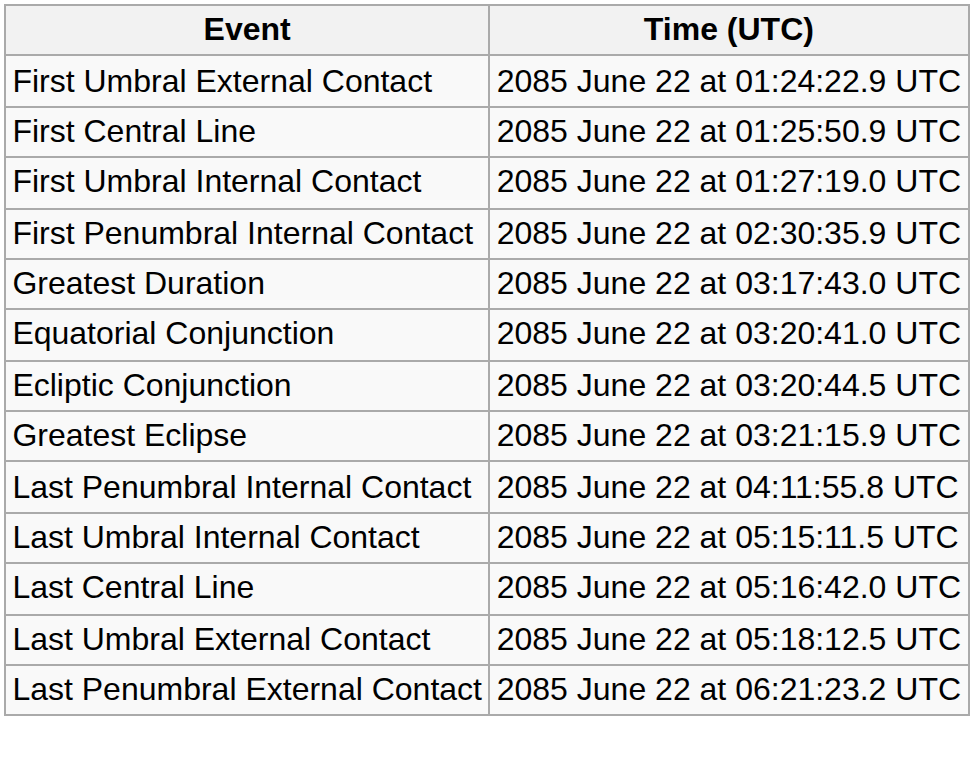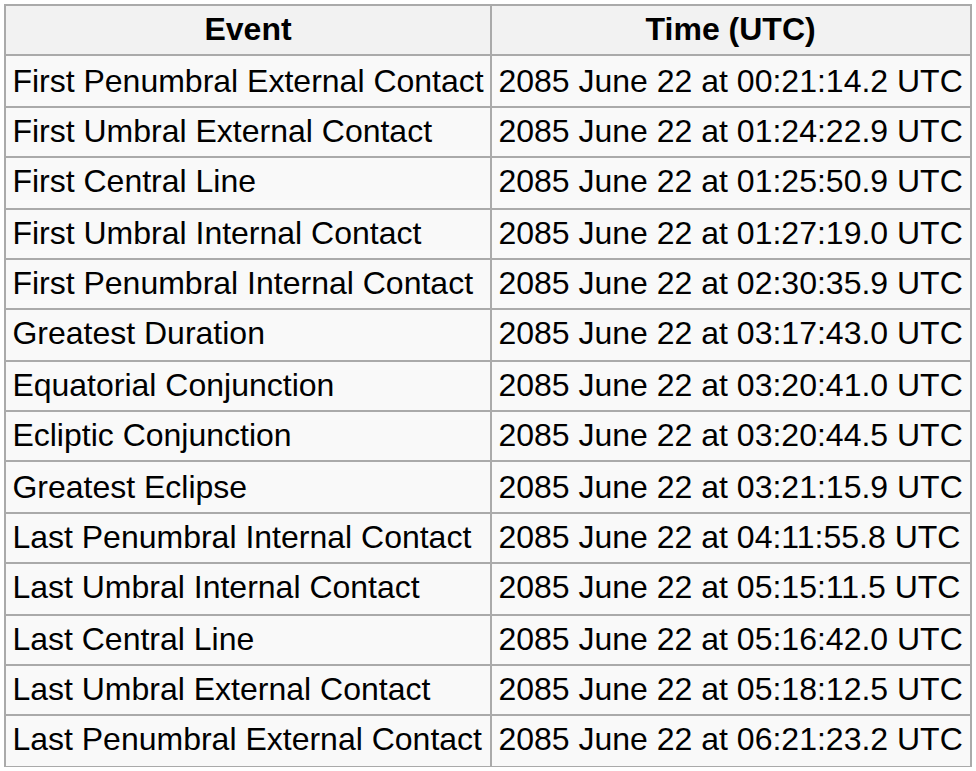+ row: First Penumbral External Contact | 2085 June 22 at 00:21:14.2 UTC
